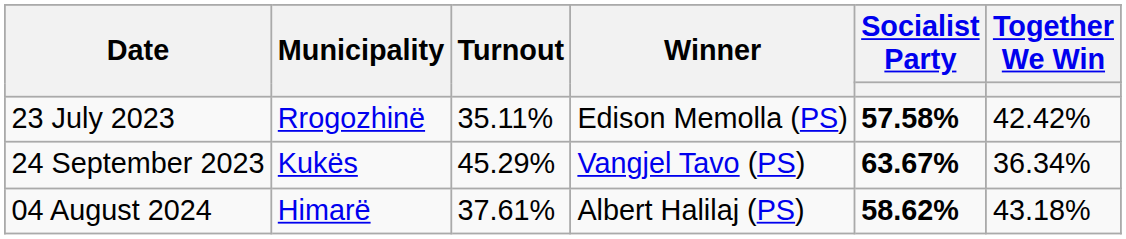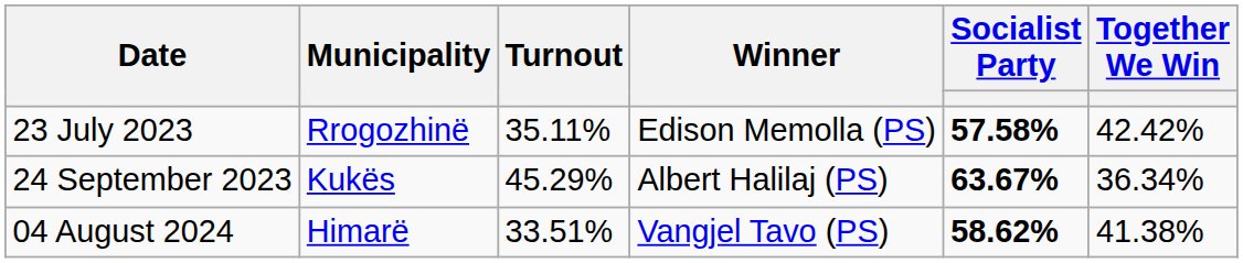24 September 2023 | Winner: Vangjel Tavo (PS) -> Albert Halilaj (PS)
04 August 2024 | Turnout: 37.61% -> 33.51%
04 August 2024 | Winner: Albert Halilaj (PS) -> Vangjel Tavo (PS)
04 August 2024 | Together We Win: 43.18% -> 41.38%
